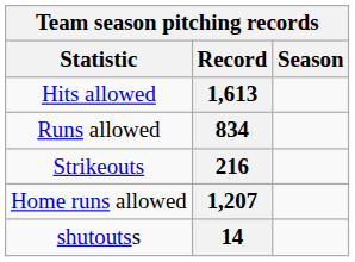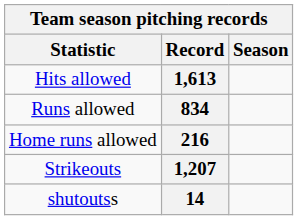216 | Statistic: Strikeouts -> Home runs allowed
1,207 | Statistic: Home runs allowed -> Strikeouts
